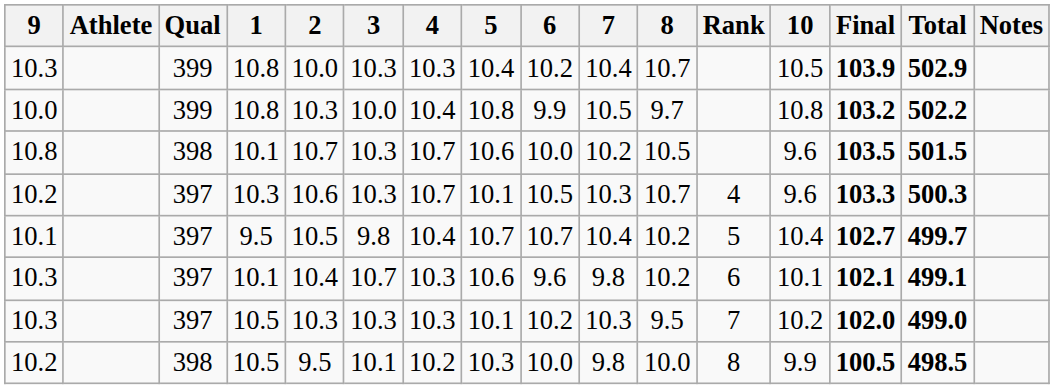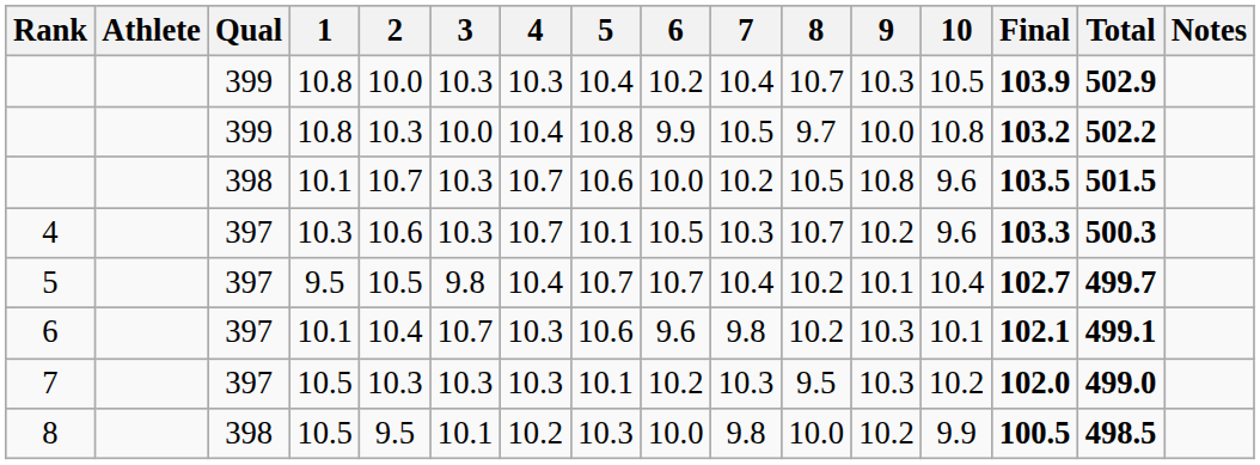columns swapped: Rank <-> 9
